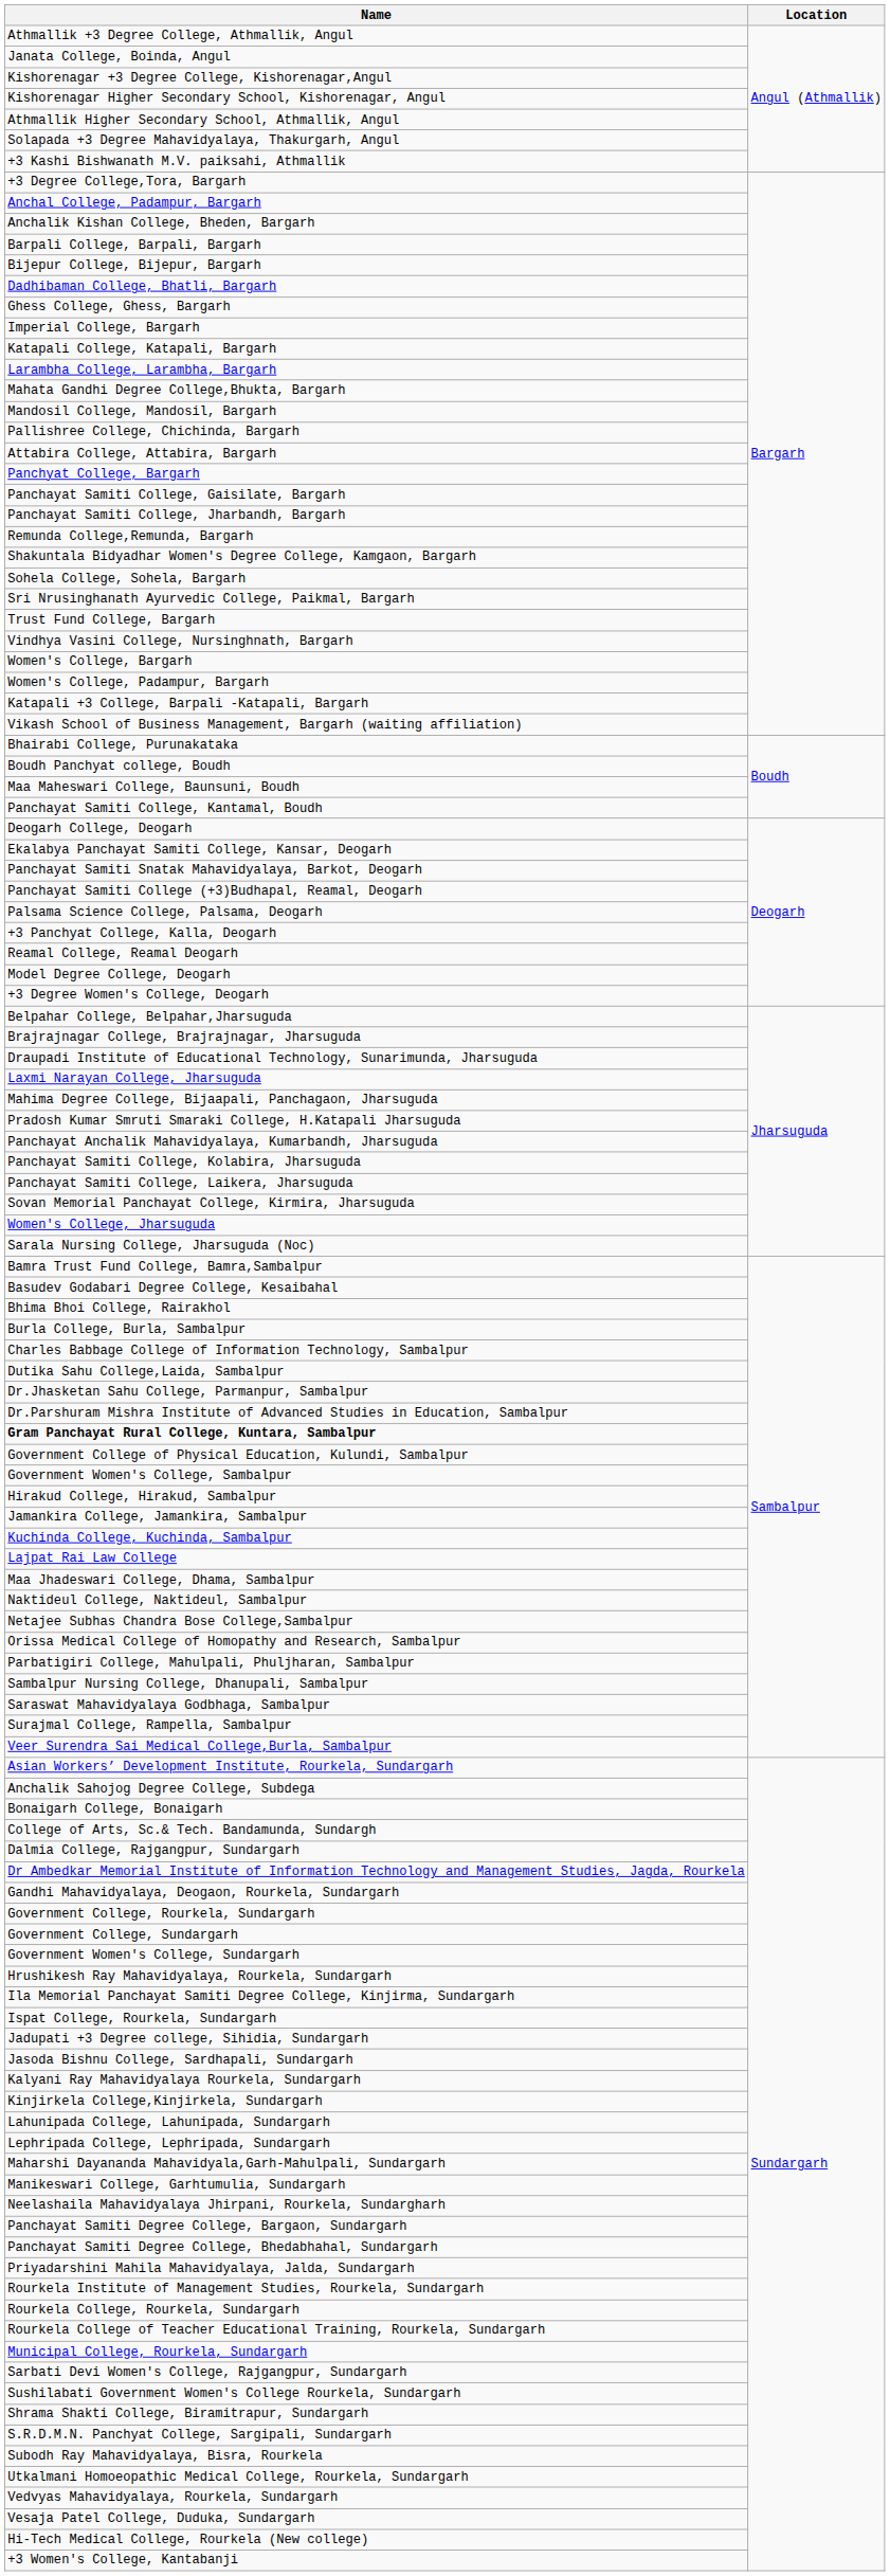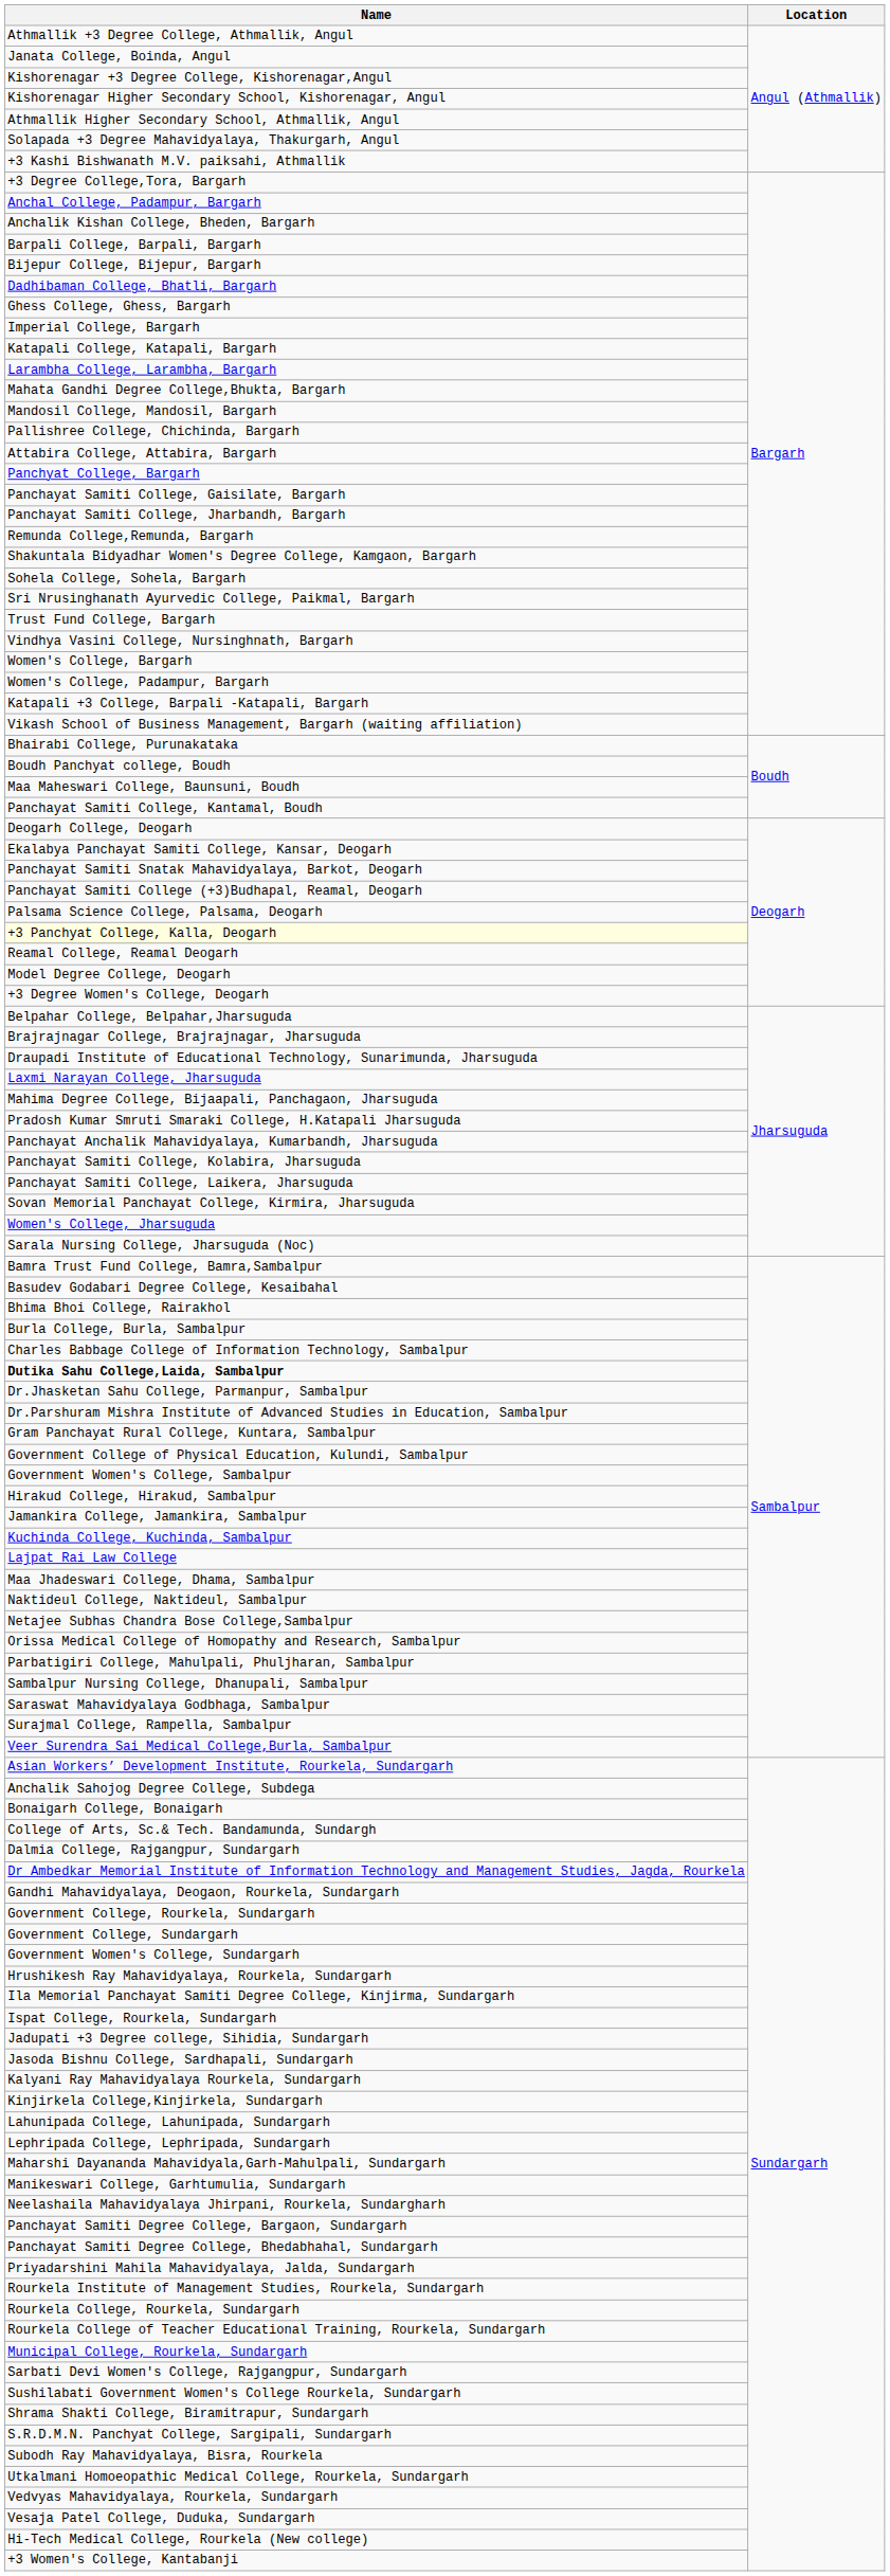+3 Panchyat College, Kalla, Deogarh | Name: no background -> lightyellow background
Dutika Sahu College,Laida, Sambalpur | Name: normal -> bold
Gram Panchayat Rural College, Kuntara, Sambalpur | Name: bold -> normal
